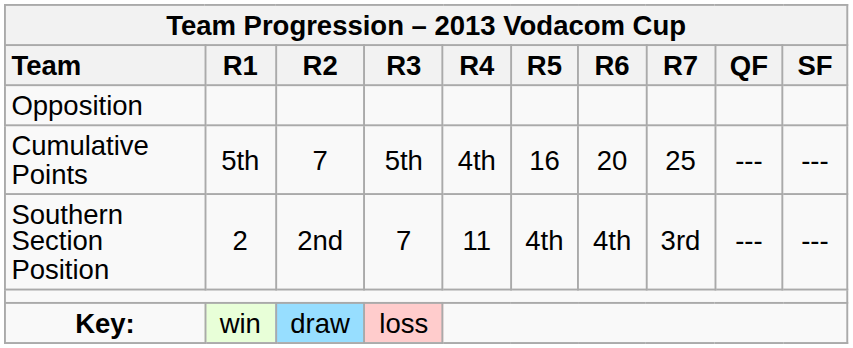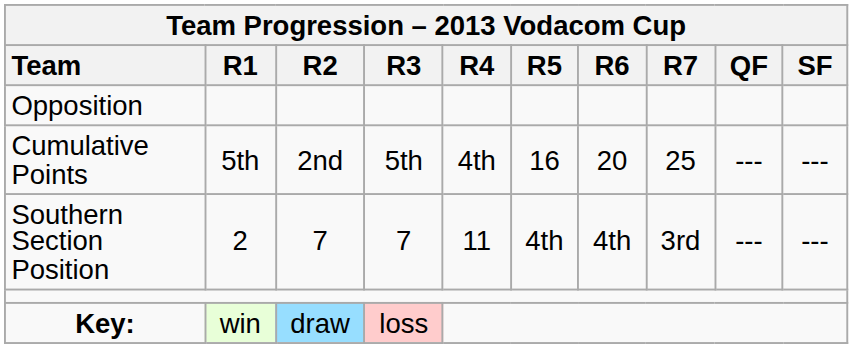Cumulative Points | Team Progression – 2013 Vodacom Cup / R2: 7 -> 2nd
Southern Section Position | Team Progression – 2013 Vodacom Cup / R2: 2nd -> 7
